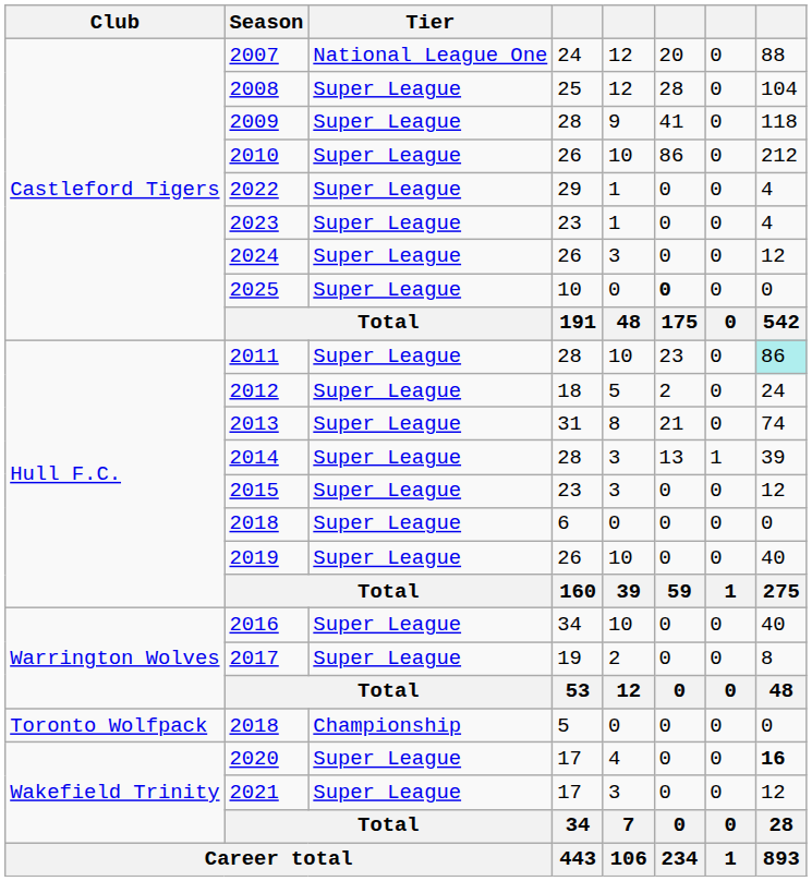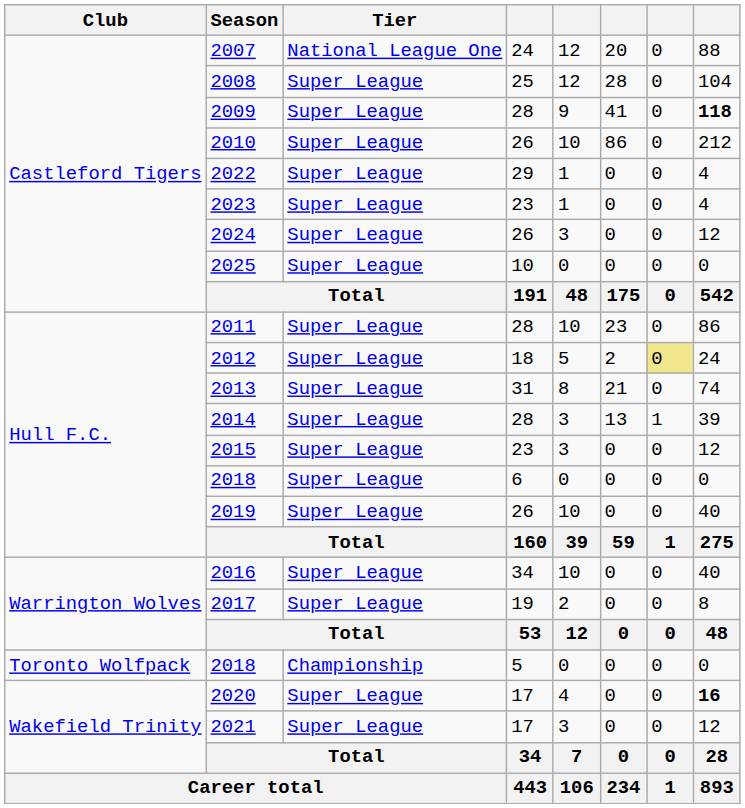2009 | column 8: normal -> bold
2025 | column 6: bold -> normal
2011 | column 8: paleturquoise background -> no background
2012 | column 7: no background -> khaki background
